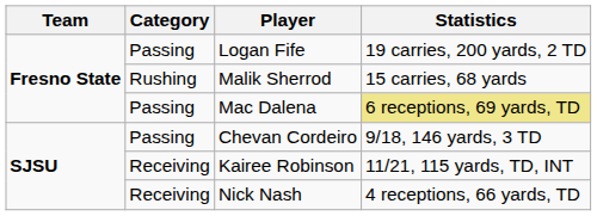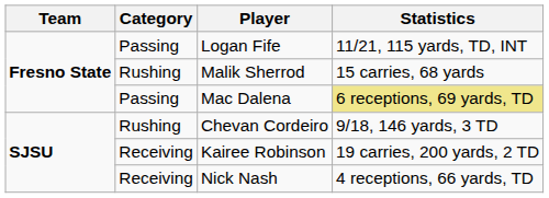Logan Fife | Statistics: 19 carries, 200 yards, 2 TD -> 11/21, 115 yards, TD, INT
Chevan Cordeiro | Category: Passing -> Rushing
Kairee Robinson | Statistics: 11/21, 115 yards, TD, INT -> 19 carries, 200 yards, 2 TD
